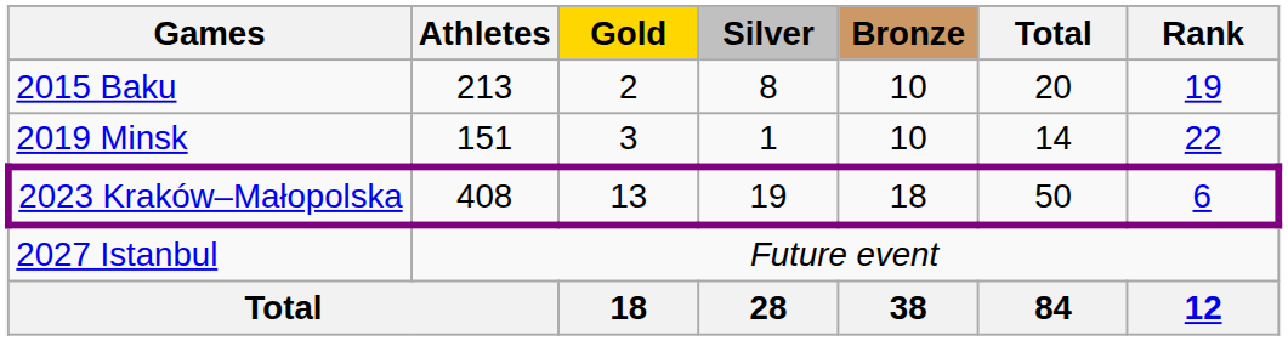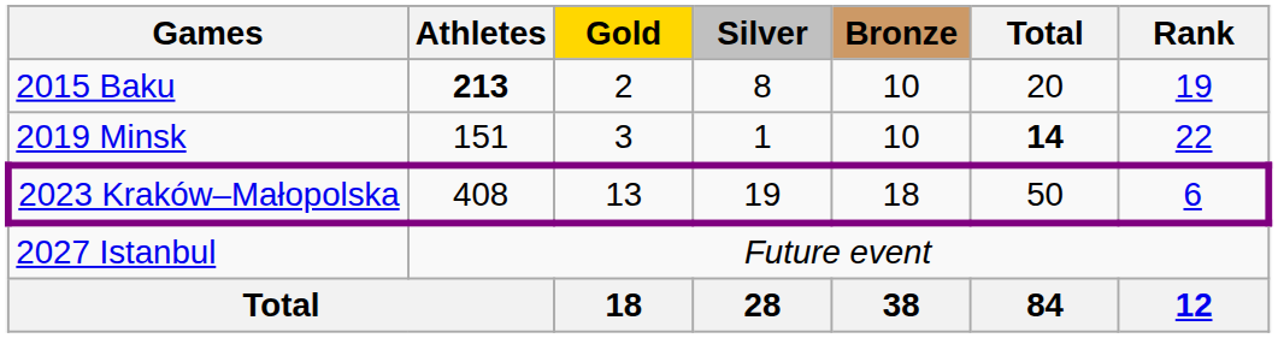2015 Baku | Athletes: normal -> bold
2019 Minsk | Total: normal -> bold
